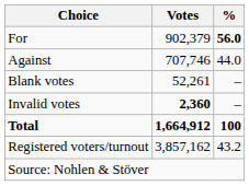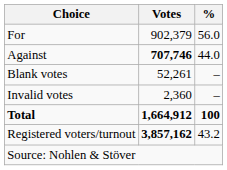For | %: bold -> normal
Against | Votes: normal -> bold
Invalid votes | Votes: bold -> normal
Registered voters/turnout | Votes: normal -> bold
